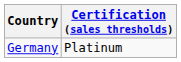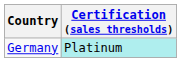Germany | Certification (sales thresholds): no background -> paleturquoise background
